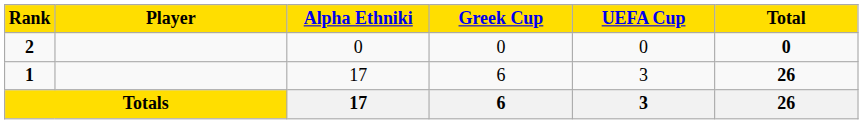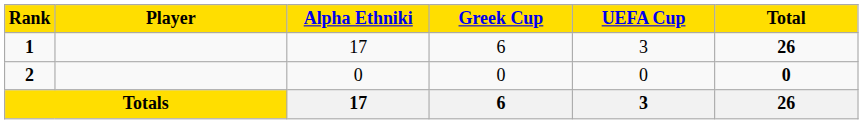rows swapped: 1 <-> 2
